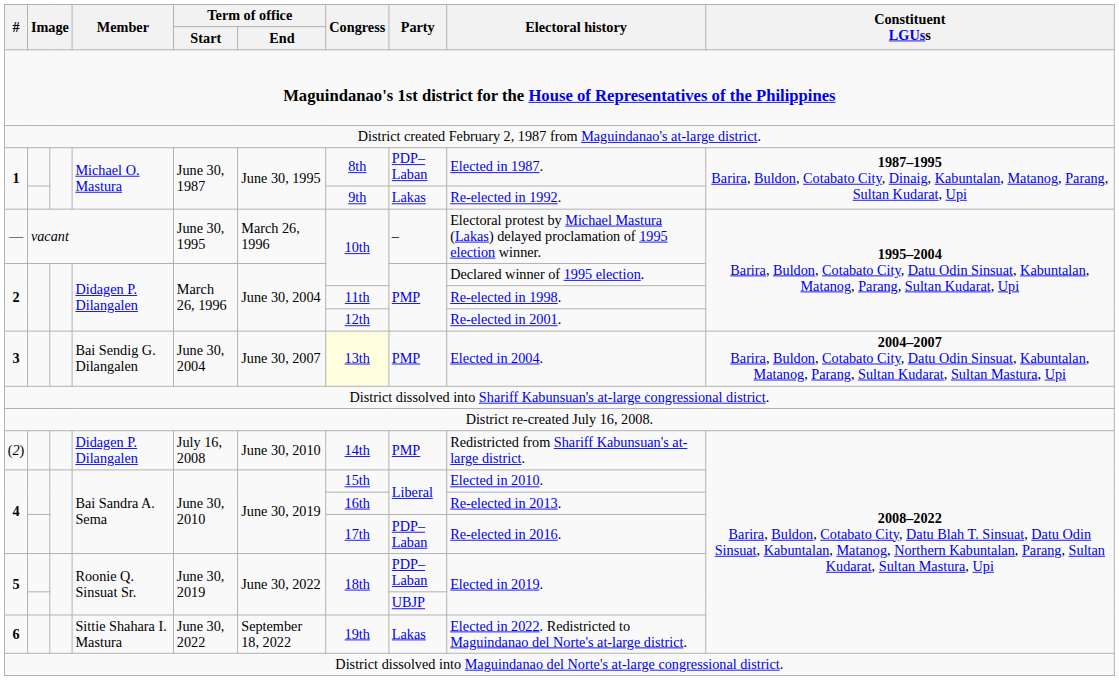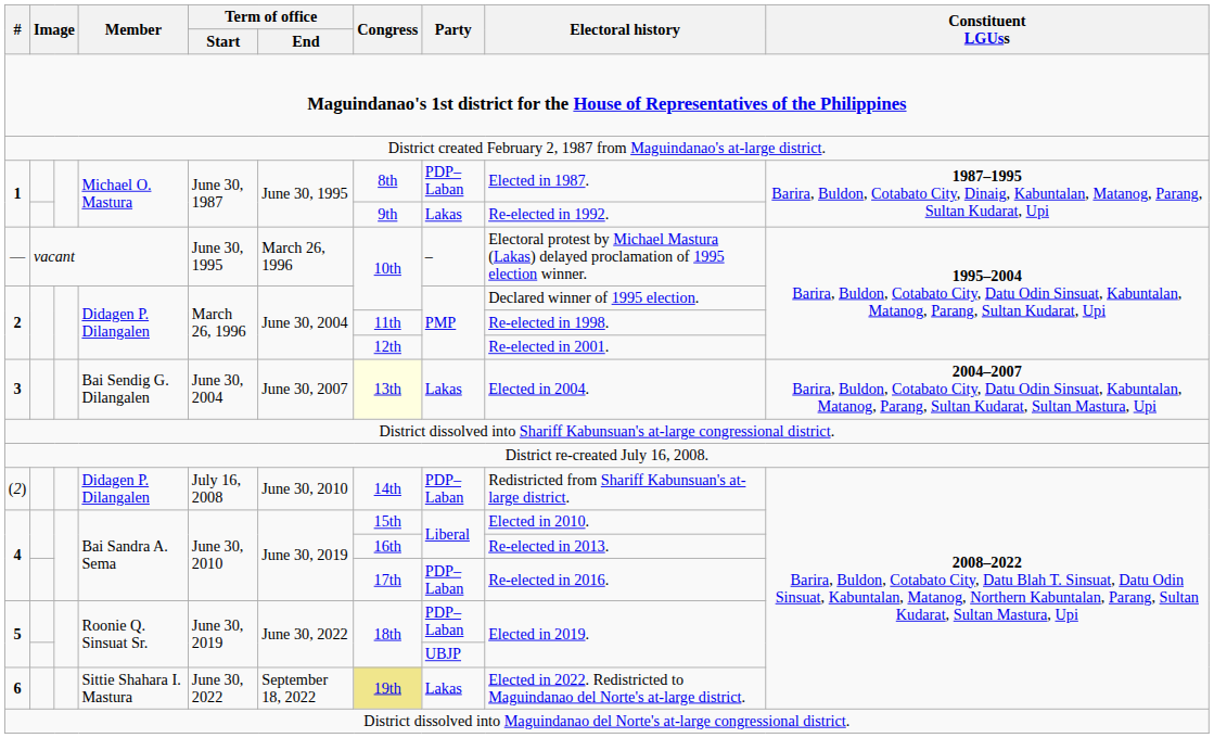3 | Party: PMP -> Lakas
(2) | Party: PMP -> PDP–Laban
6 | Congress: no background -> khaki background
